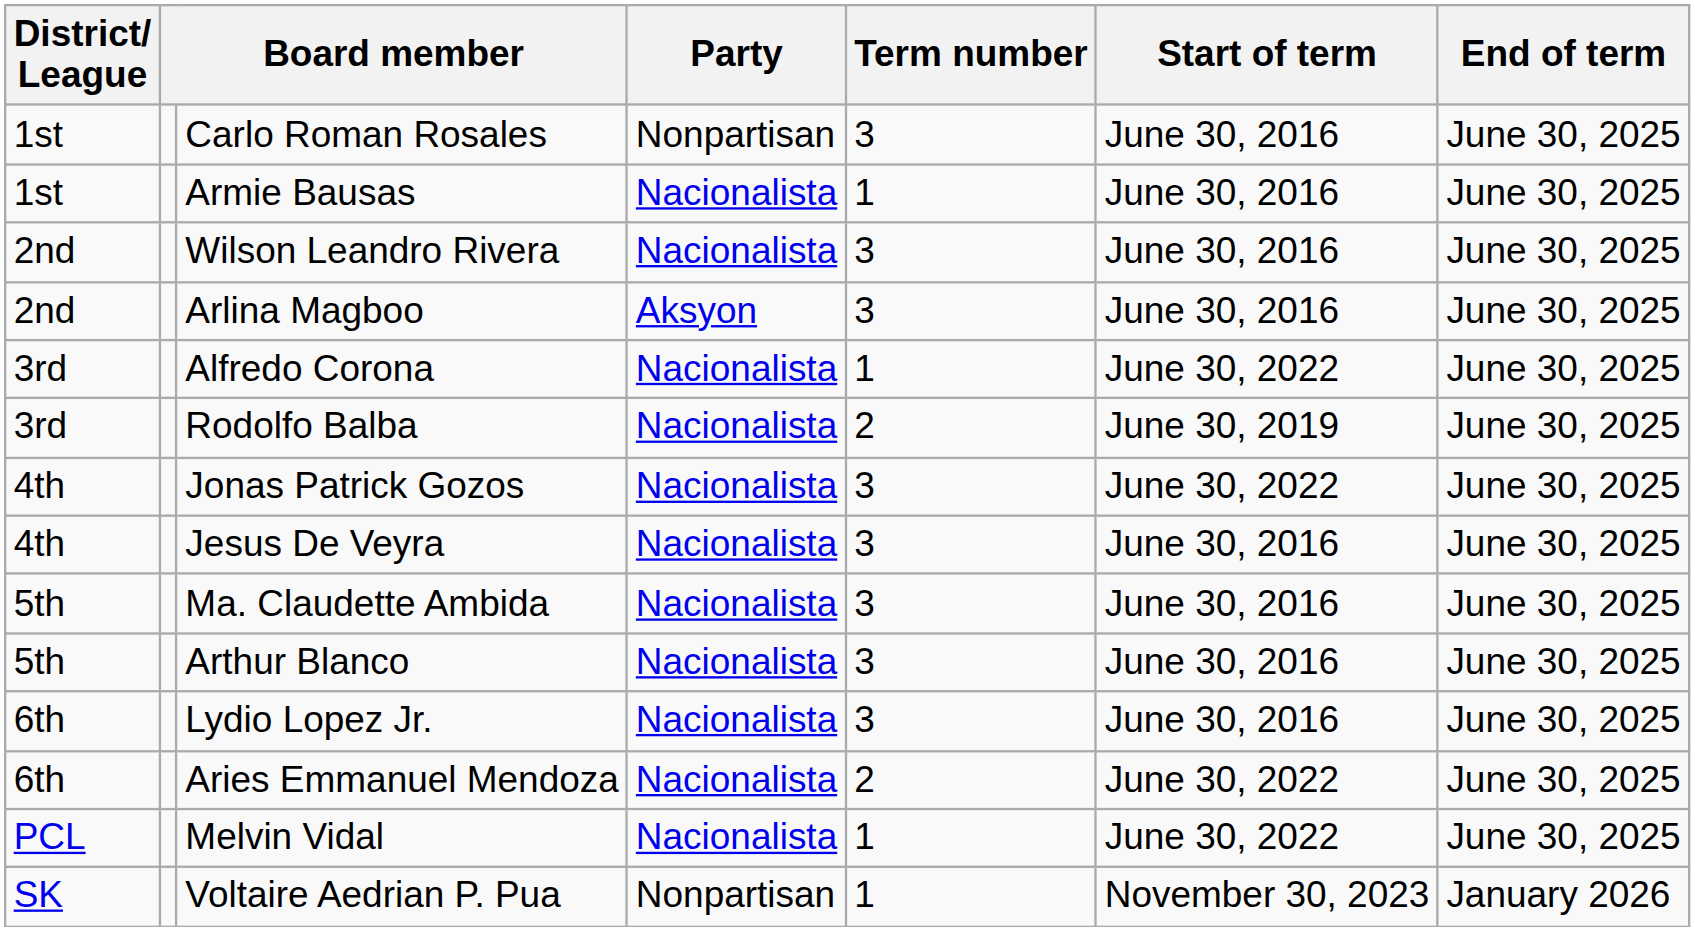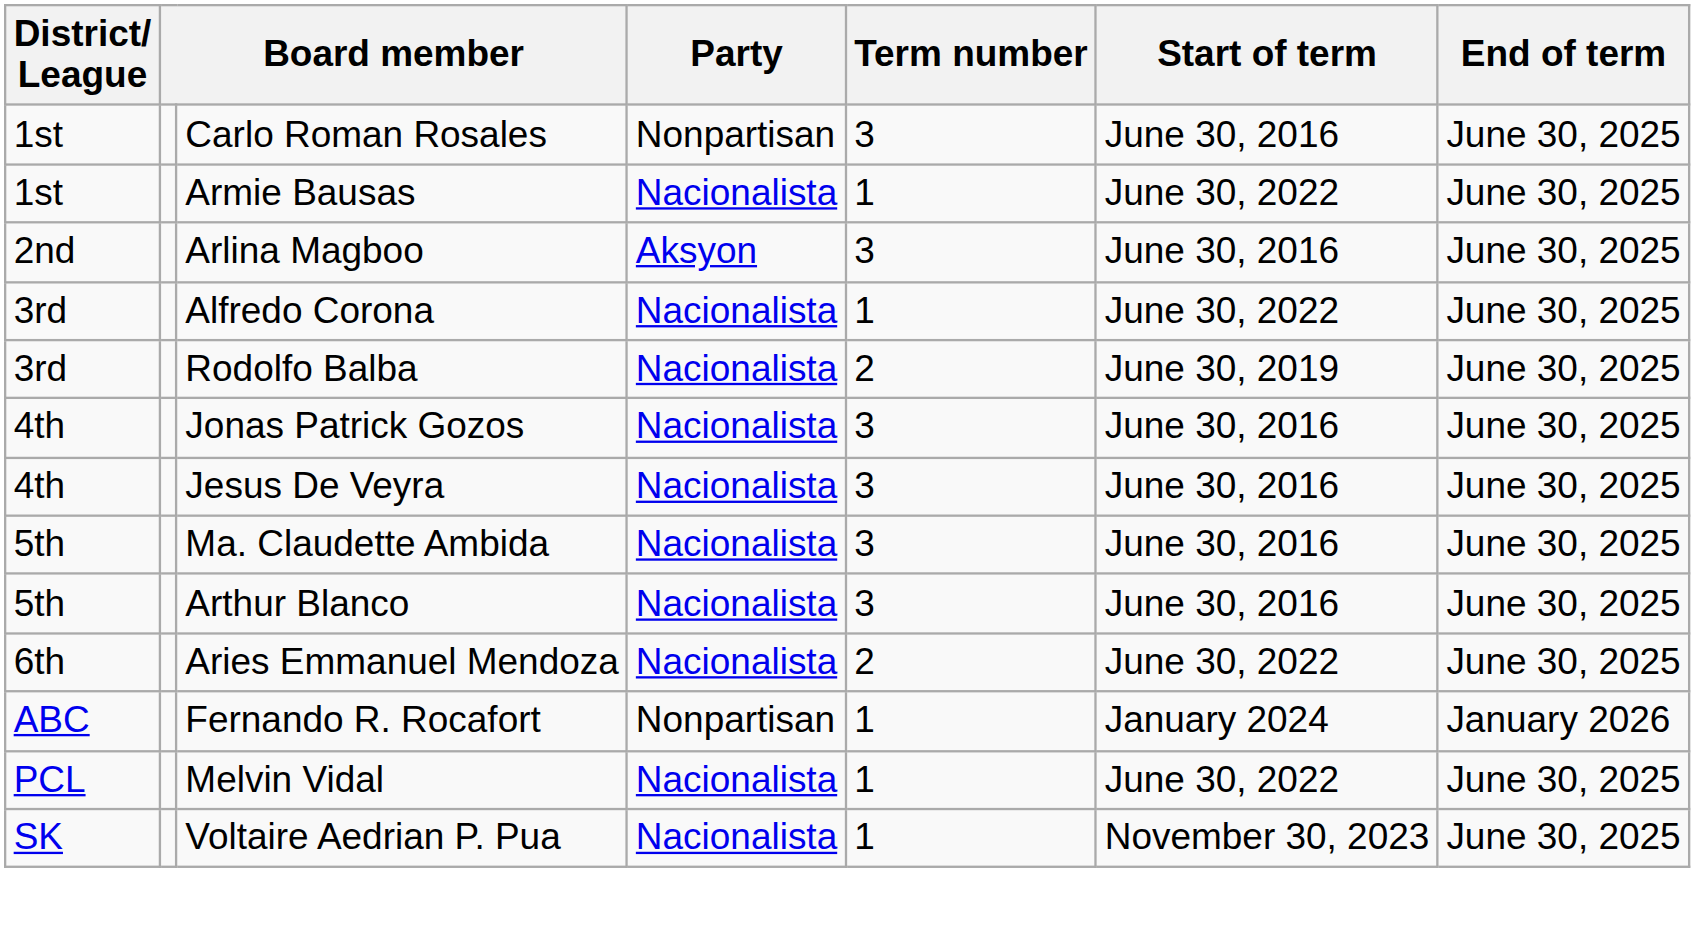Armie Bausas | Start of term: June 30, 2016 -> June 30, 2022
- row: 2nd | Wilson Leandro Rivera | Nacionalista | 3 | June 30, 2016 | June 30, 2025
Jonas Patrick Gozos | Start of term: June 30, 2022 -> June 30, 2016
- row: 6th | Lydio Lopez Jr. | Nacionalista | 3 | June 30, 2016 | June 30, 2025
+ row: ABC | Fernando R. Rocafort | Nonpartisan | 1 | January 2024 | January 2026
Voltaire Aedrian P. Pua | Party: Nonpartisan -> Nacionalista
Voltaire Aedrian P. Pua | End of term: January 2026 -> June 30, 2025
